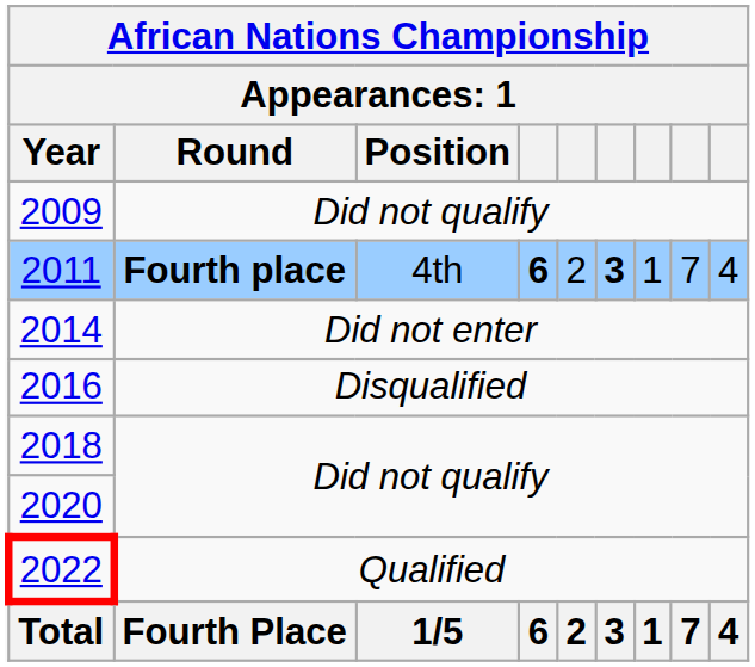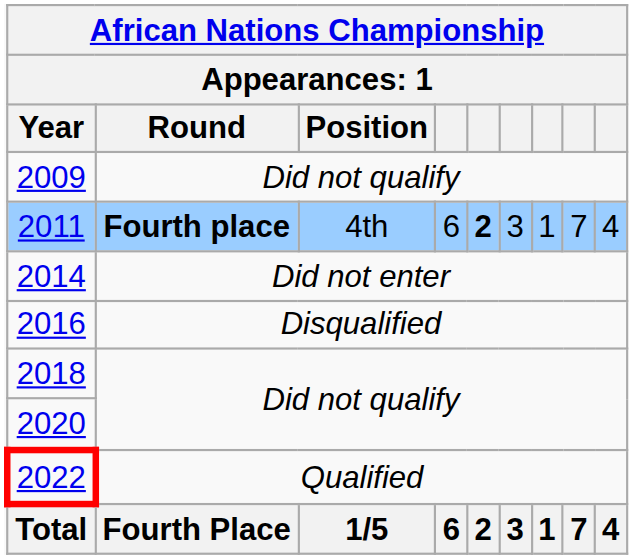2011 | column 4: bold -> normal
2011 | column 5: normal -> bold
2011 | column 6: bold -> normal
